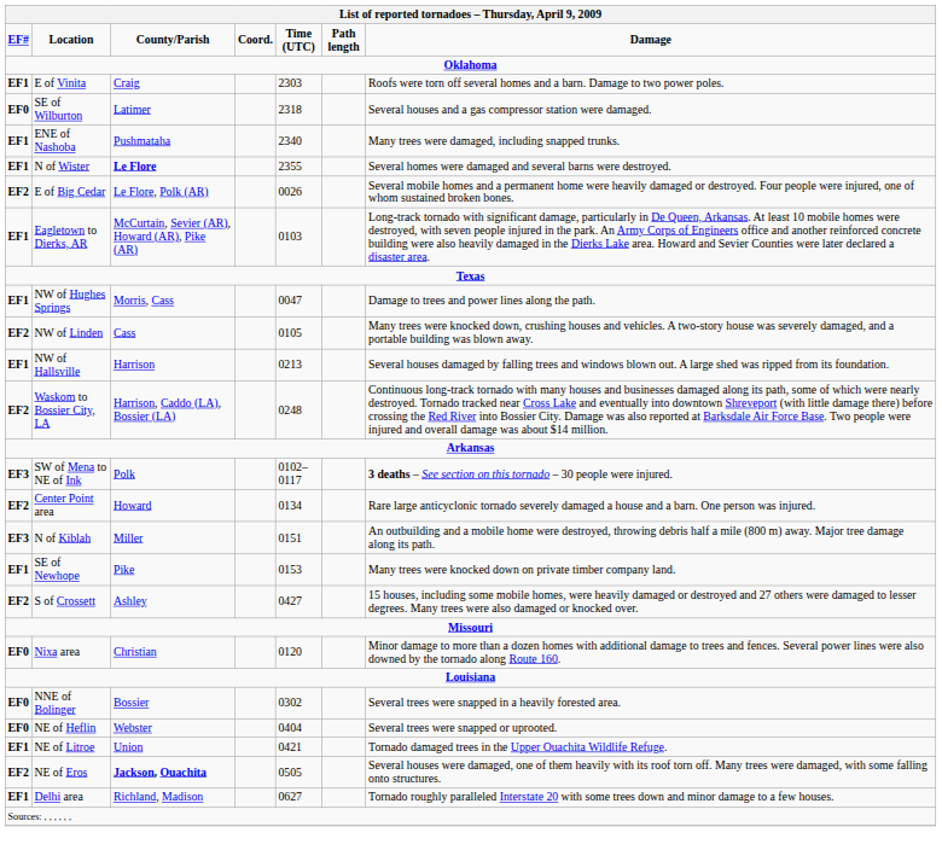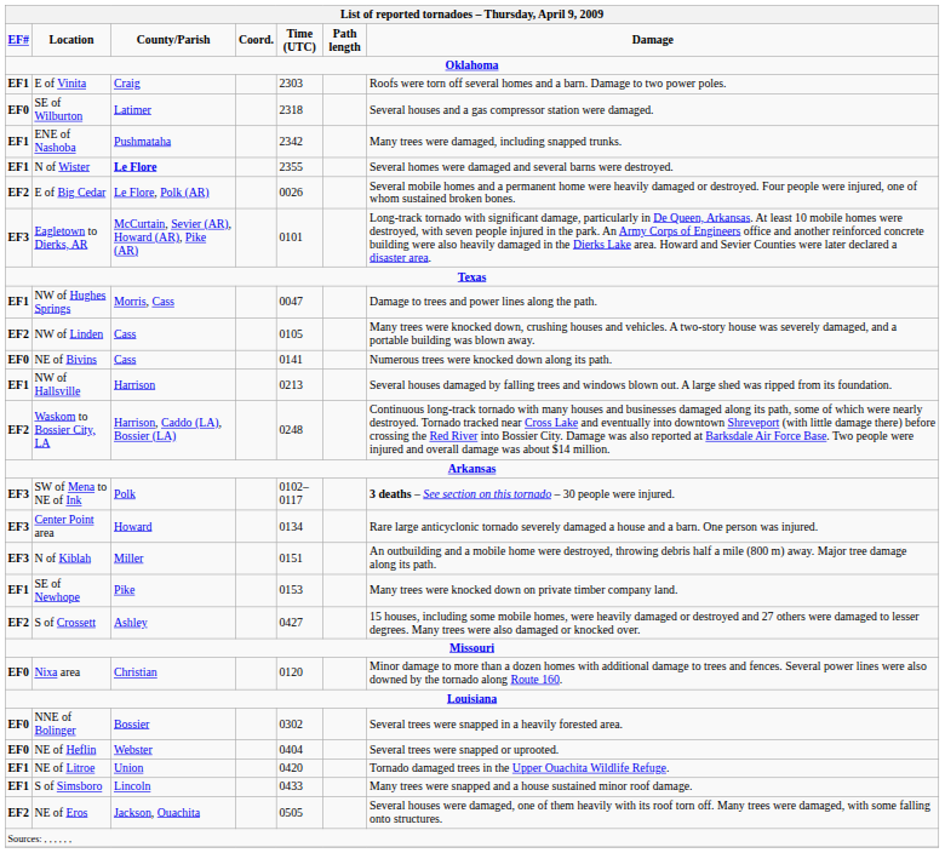ENE of Nashoba | Time (UTC): 2340 -> 2342
Eagletown to Dierks, AR | EF#: EF1 -> EF3
Eagletown to Dierks, AR | Time (UTC): 0103 -> 0101
+ row: EF0 | NE of Bivins | Cass | 0141 | Numerous trees were knocked down along its path.
Center Point area | EF#: EF2 -> EF3
NE of Litroe | Time (UTC): 0421 -> 0420
+ row: EF1 | S of Simsboro | Lincoln | 0433 | Many trees were snapped and a house sustained minor roof damage.
NE of Eros | County/Parish: bold -> normal
- row: EF1 | Delhi area | Richland, Madison | 0627 | Tornado roughly paralleled Interstate 20 with some trees down and minor damage to a few houses.
